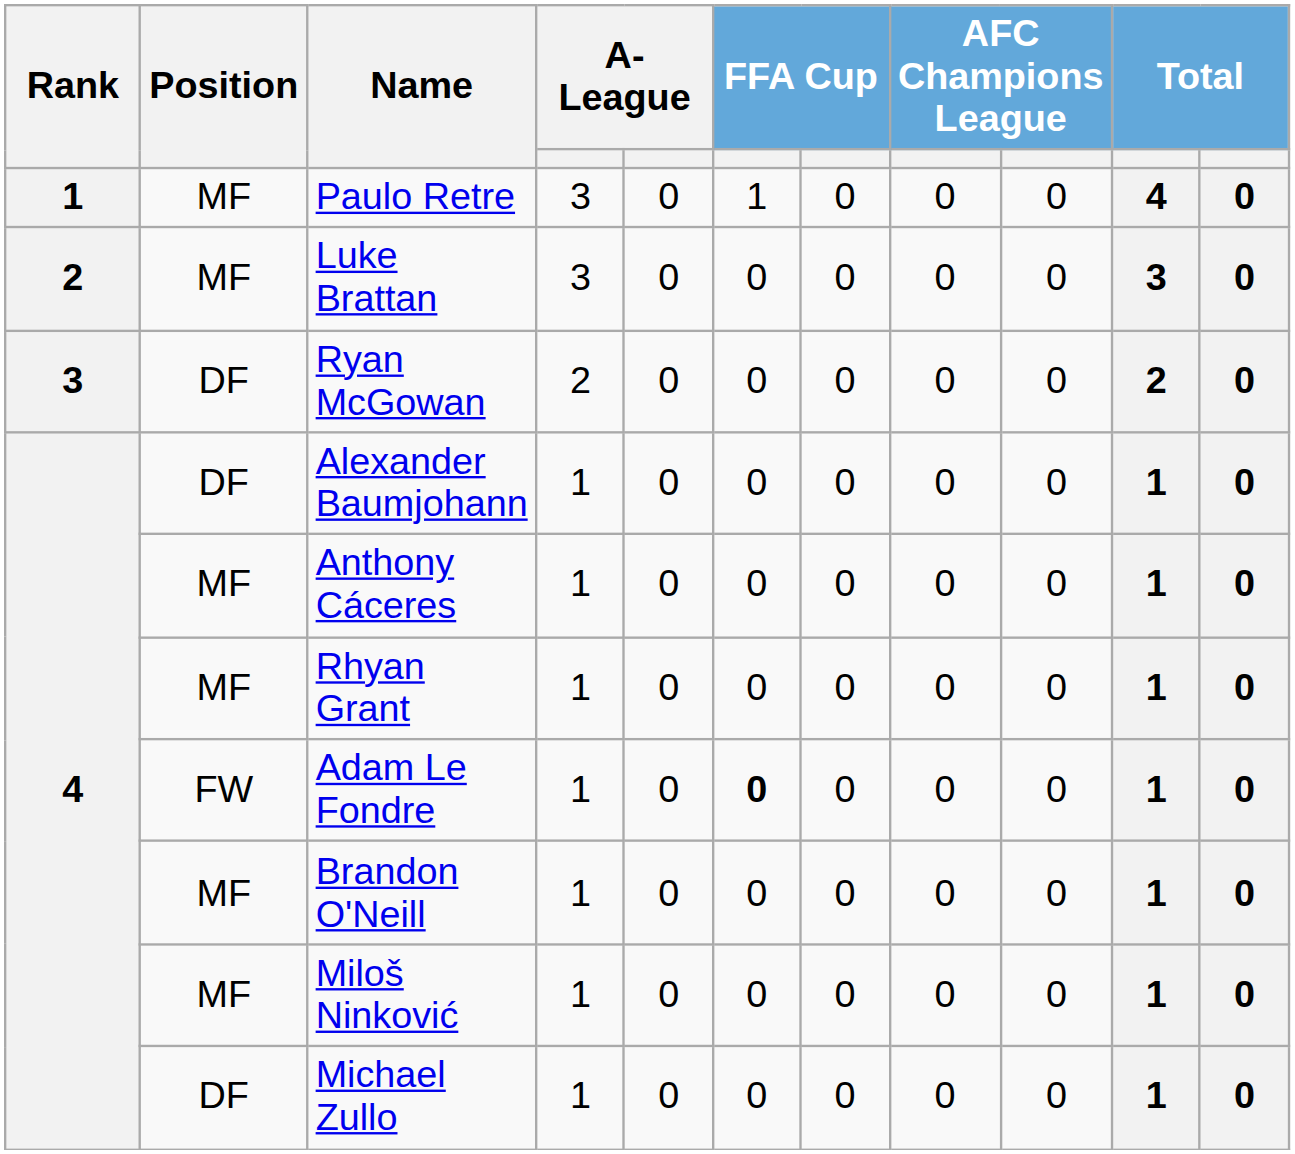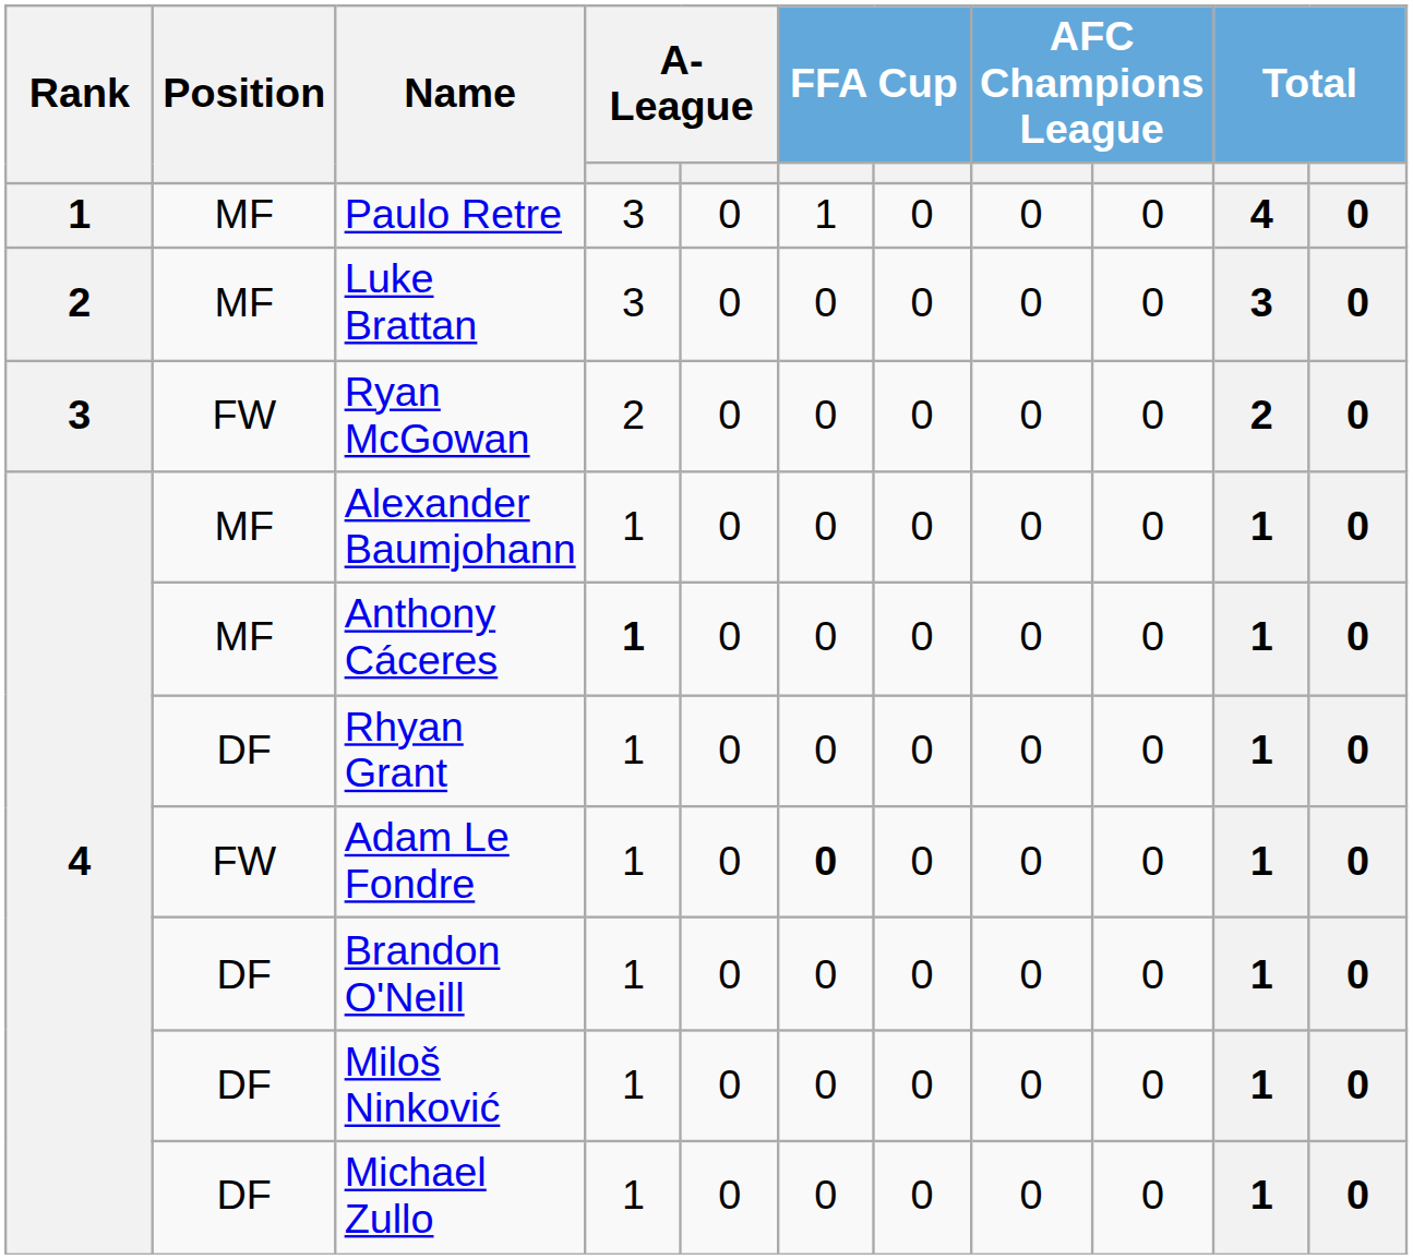Ryan McGowan | Position: DF -> FW
Alexander Baumjohann | Position: DF -> MF
Anthony Cáceres | column 4: normal -> bold
Rhyan Grant | Position: MF -> DF
Brandon O'Neill | Position: MF -> DF
Miloš Ninković | Position: MF -> DF
